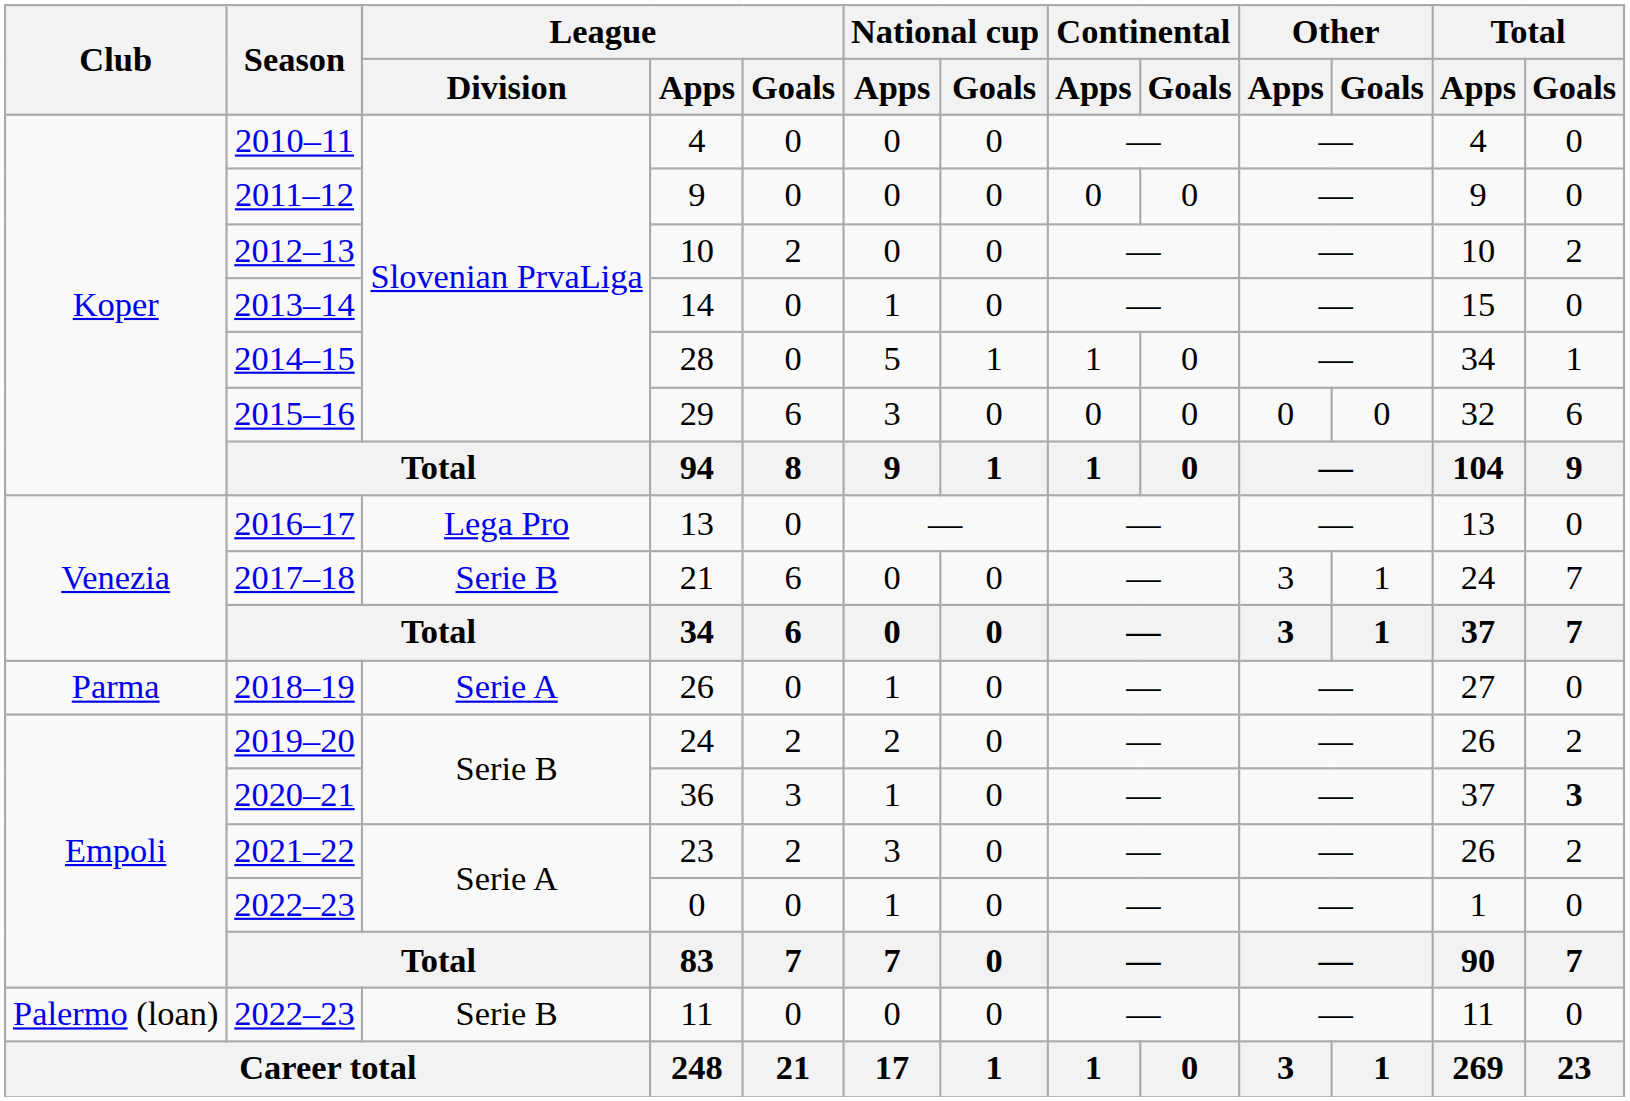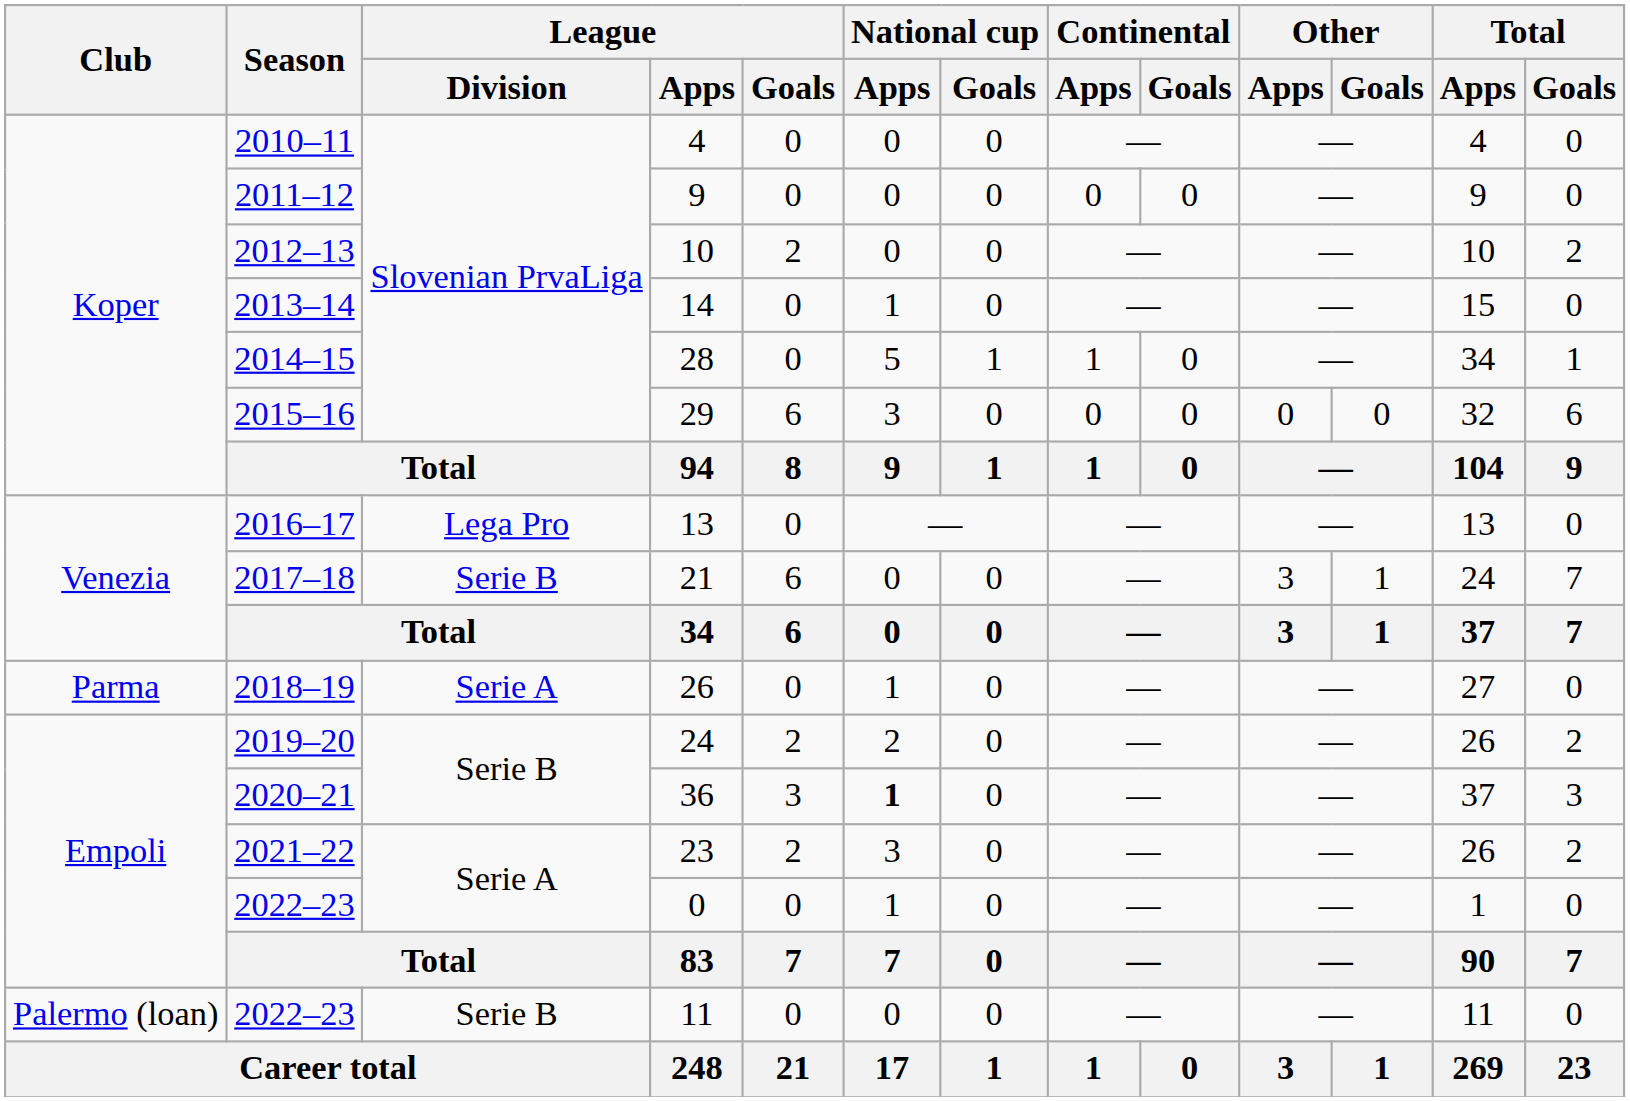36 | National cup / Apps: normal -> bold
36 | Total / Goals: bold -> normal
